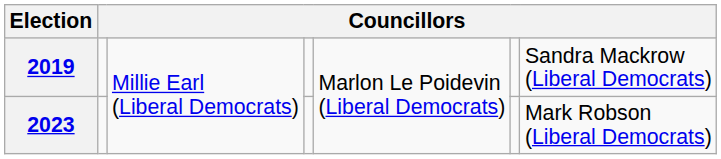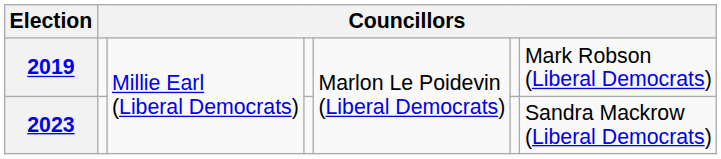2019 | column 7: Sandra Mackrow (Liberal Democrats) -> Mark Robson (Liberal Democrats)
2023 | column 7: Mark Robson (Liberal Democrats) -> Sandra Mackrow (Liberal Democrats)
